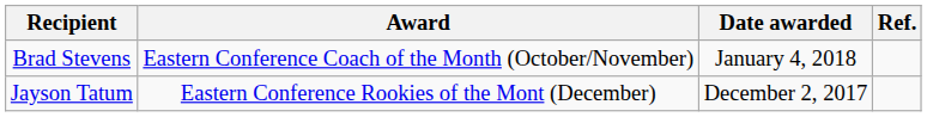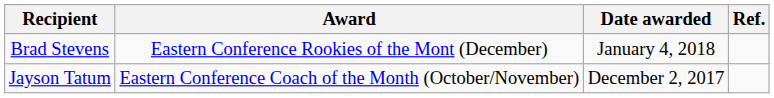Brad Stevens | Award: Eastern Conference Coach of the Month (October/November) -> Eastern Conference Rookies of the Mont (December)
Jayson Tatum | Award: Eastern Conference Rookies of the Mont (December) -> Eastern Conference Coach of the Month (October/November)
